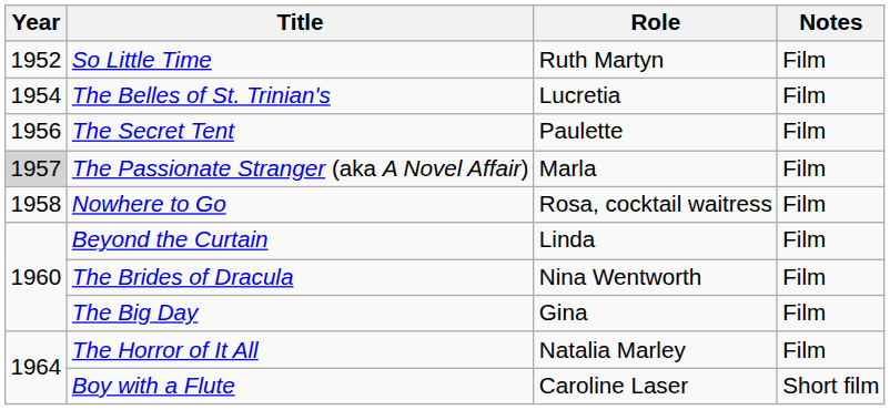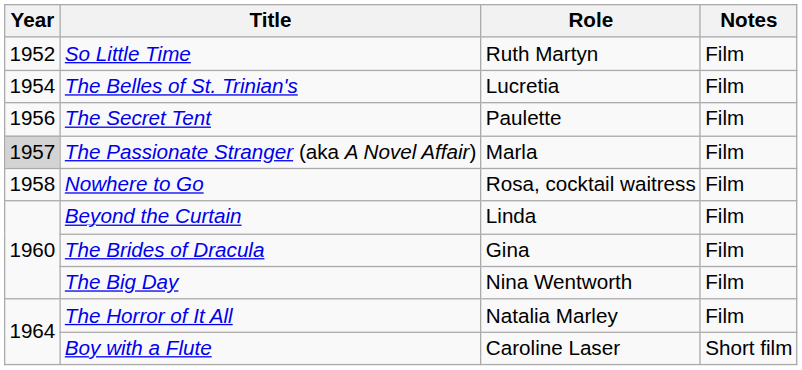The Brides of Dracula | Role: Nina Wentworth -> Gina
The Big Day | Role: Gina -> Nina Wentworth
